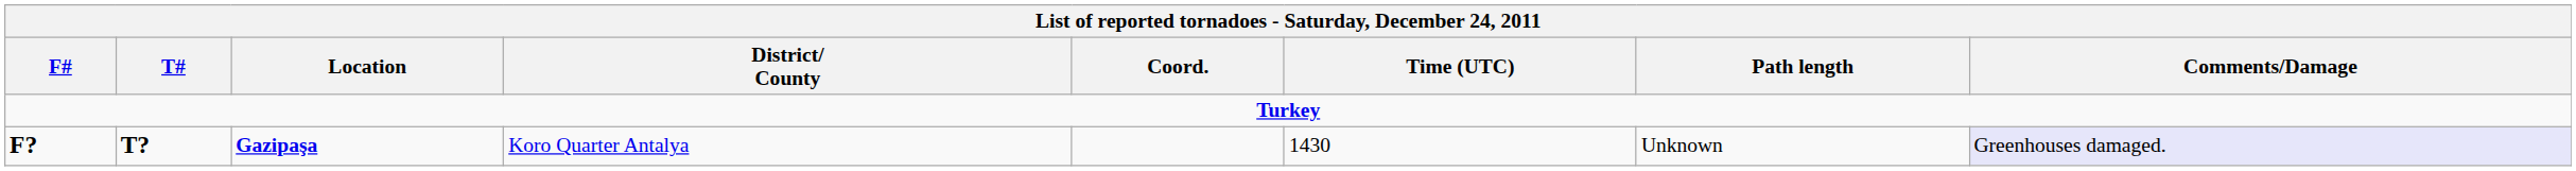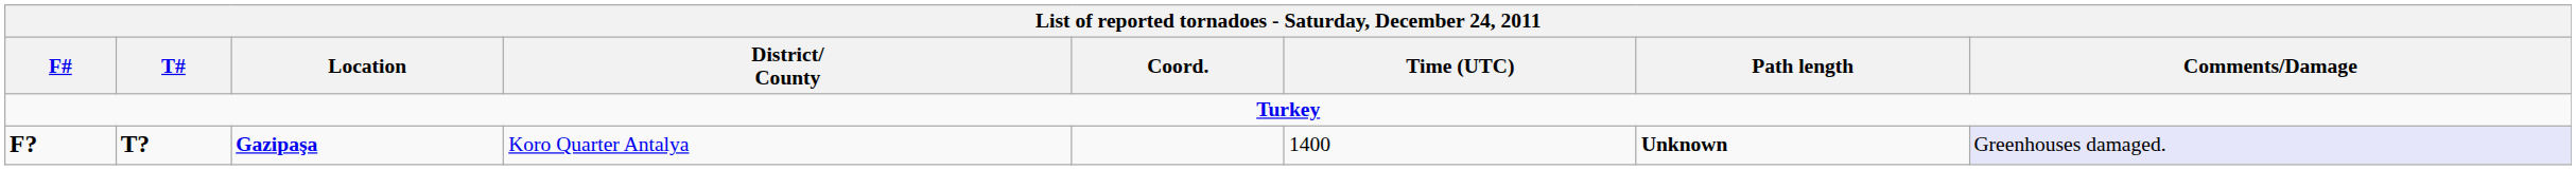F? | Time (UTC): 1430 -> 1400
F? | Path length: normal -> bold
